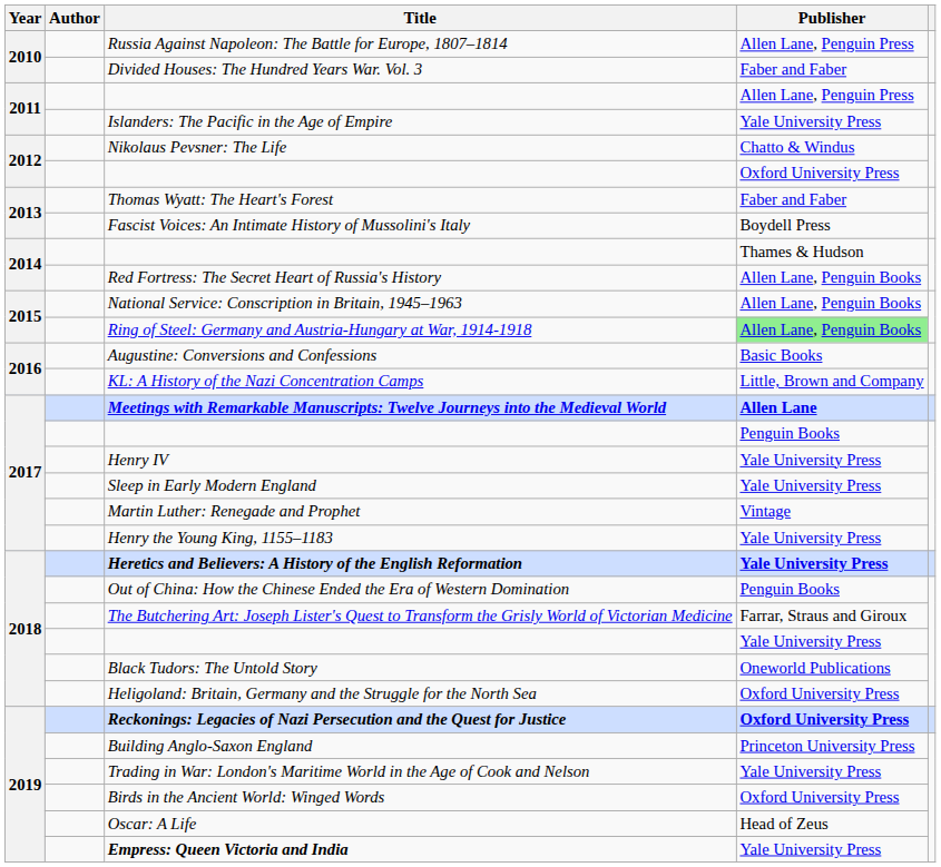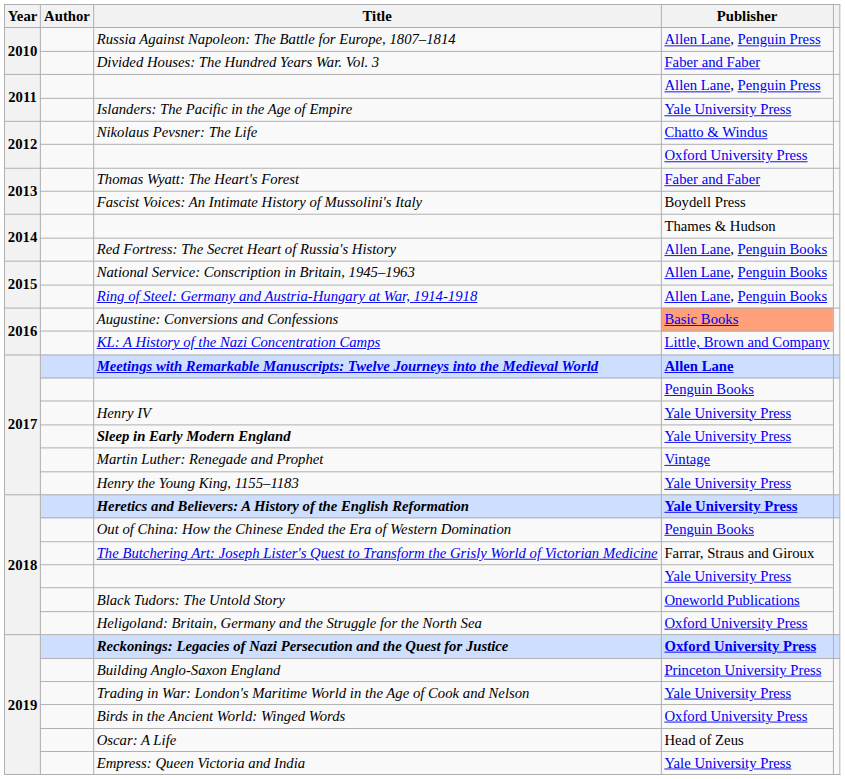Ring of Steel: Germany and Austria-Hungary at War, 1914-1918 | Publisher: lightgreen background -> no background
Augustine: Conversions and Confessions | Publisher: no background -> lightsalmon background
Sleep in Early Modern England | Title: normal -> bold
Empress: Queen Victoria and India | Title: bold -> normal
